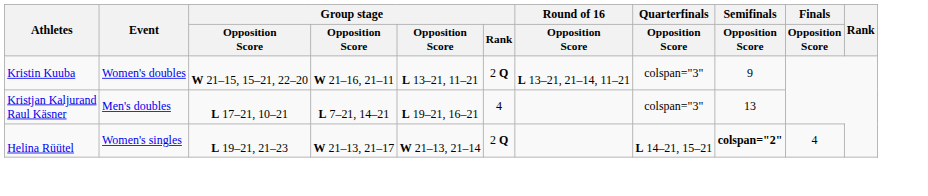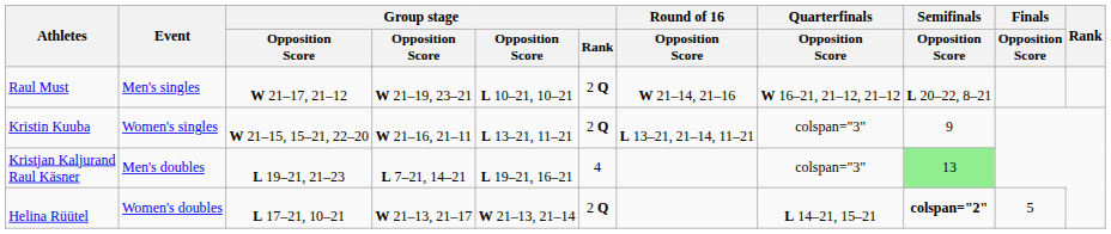+ row: Raul Must | Men's singles | W 21–17, 21–12 | W 21–19, 23–21 | L 10–21, 10–21 | 2 Q | W 21–14, 21–16 | W 16–21, 21–12, 21–12 | L 20–22, 8–21
Kristin Kuuba | Event: Women's doubles -> Women's singles
Kristjan Kaljurand Raul Käsner | column 3: L 17–21, 10–21 -> L 19–21, 21–23
Kristjan Kaljurand Raul Käsner | Semifinals / Opposition Score: no background -> lightgreen background
Helina Rüütel | Event: Women's singles -> Women's doubles
Helina Rüütel | column 3: L 19–21, 21–23 -> L 17–21, 10–21
Helina Rüütel | Finals / Opposition Score: 4 -> 5
